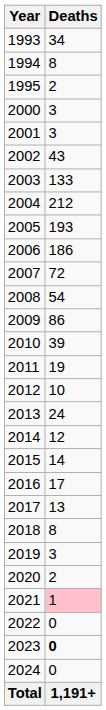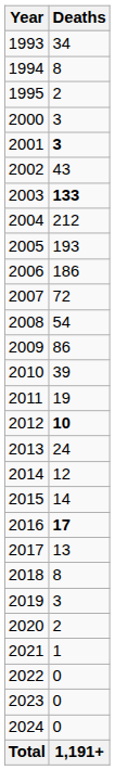2001 | Deaths: normal -> bold
2003 | Deaths: normal -> bold
2012 | Deaths: normal -> bold
2016 | Deaths: normal -> bold
2021 | Deaths: pink background -> no background
2023 | Deaths: bold -> normal
